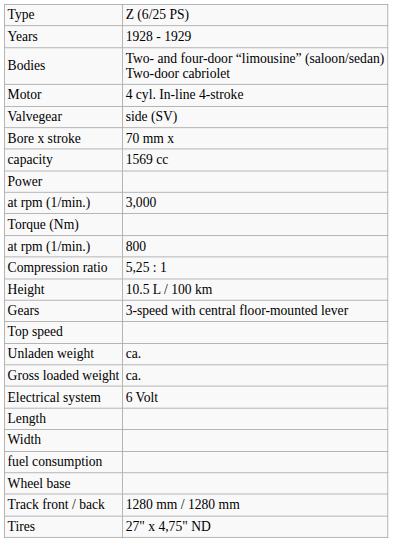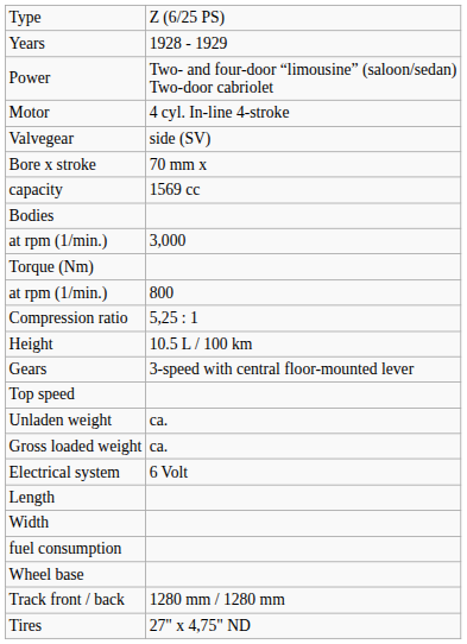row 3 | column 1: Bodies -> Power
row 8 | column 1: Power -> Bodies
